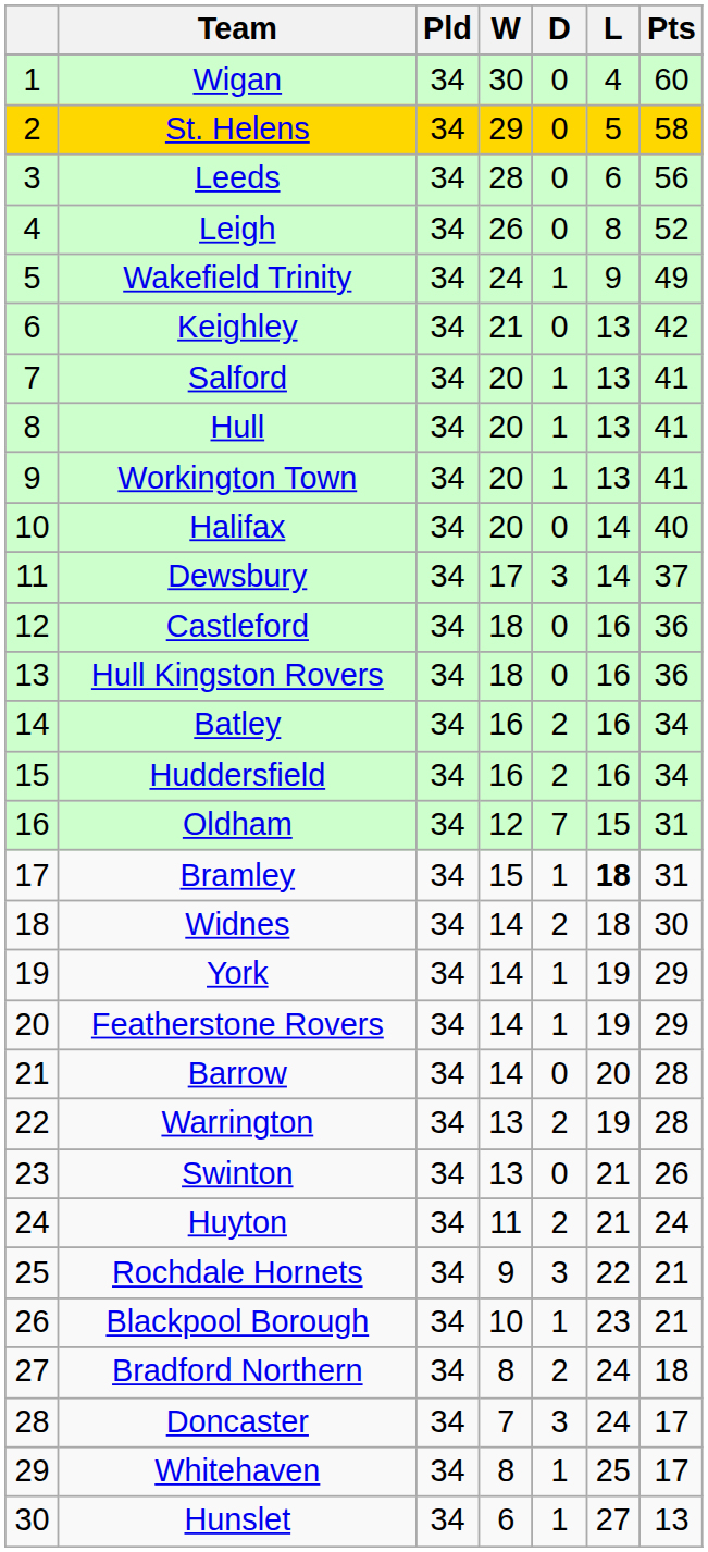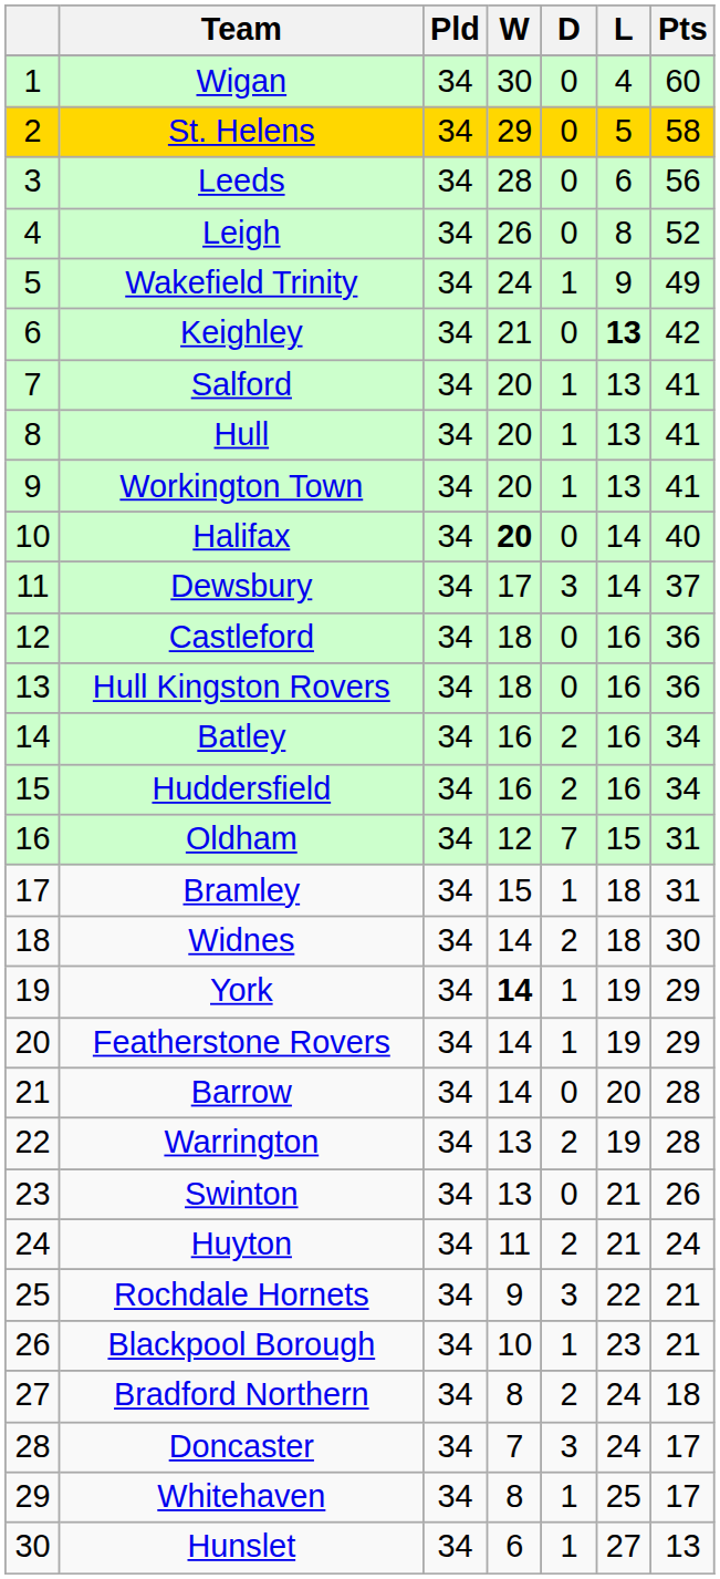Keighley | L: normal -> bold
Halifax | W: normal -> bold
Bramley | L: bold -> normal
York | W: normal -> bold
